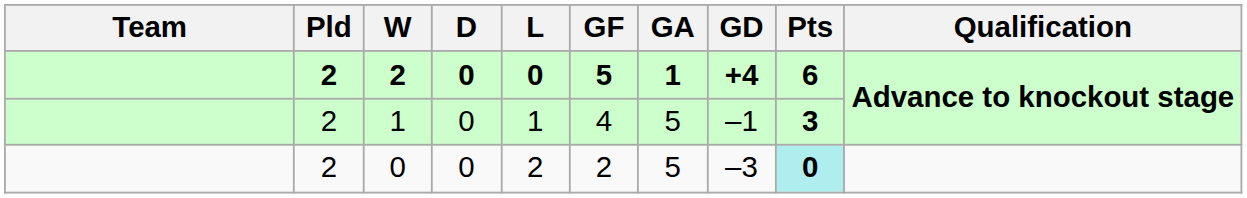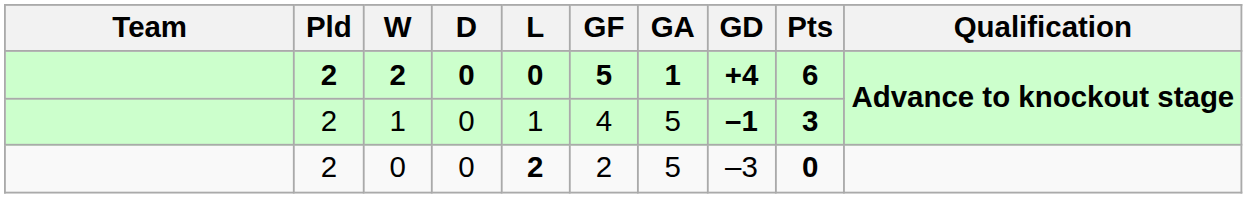row 3 | GD: normal -> bold
row 4 | L: normal -> bold
row 4 | Pts: paleturquoise background -> no background
